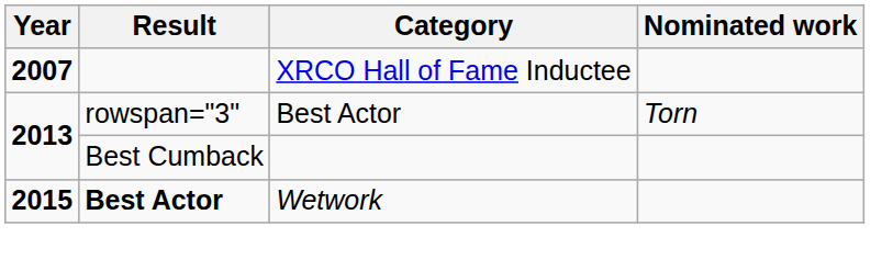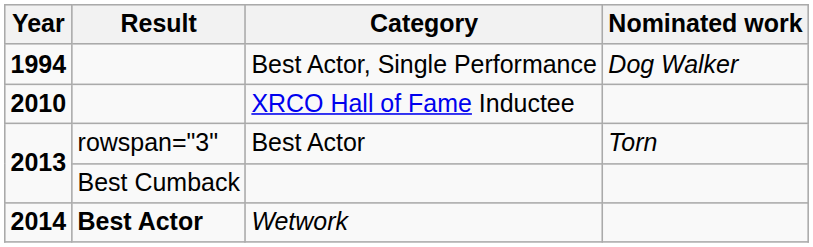+ row: 1994 | Best Actor, Single Performance | Dog Walker
XRCO Hall of Fame Inductee | Year: 2007 -> 2010
Wetwork | Year: 2015 -> 2014
